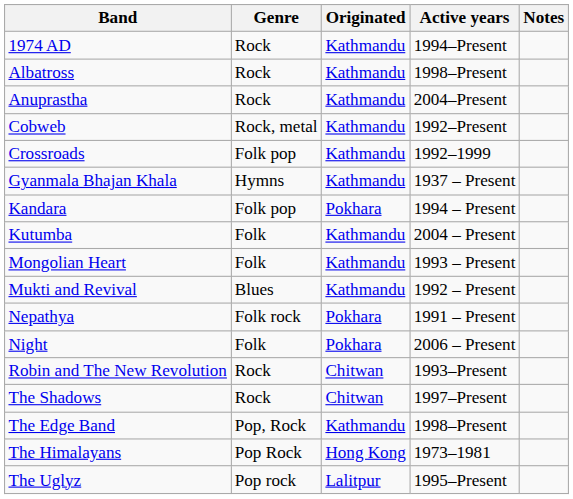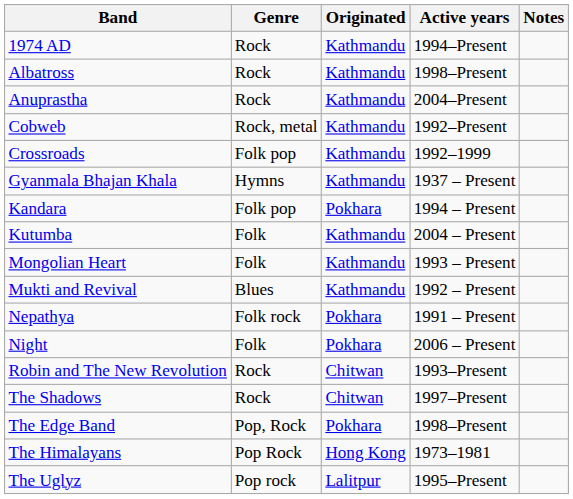The Edge Band | Originated: Kathmandu -> Pokhara
